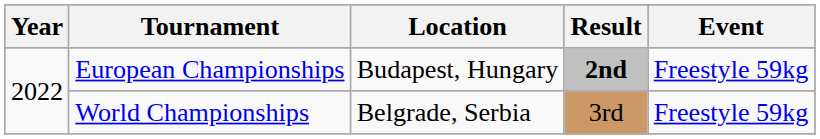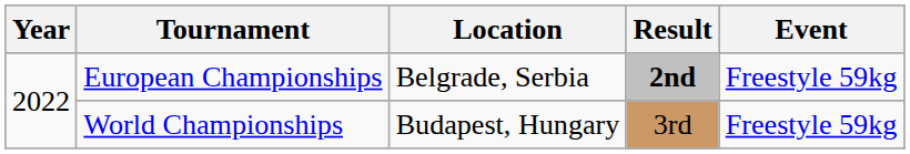European Championships | Location: Budapest, Hungary -> Belgrade, Serbia
World Championships | Location: Belgrade, Serbia -> Budapest, Hungary
